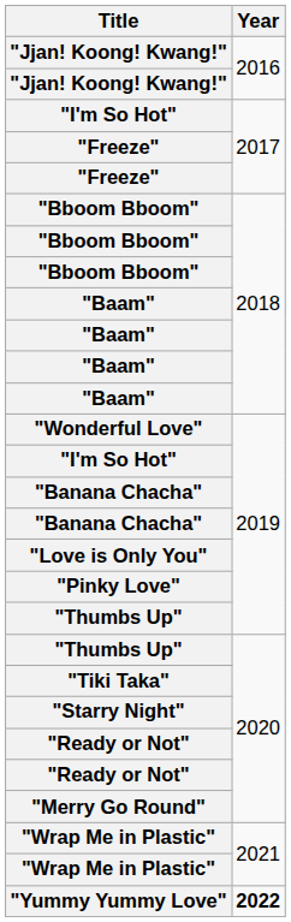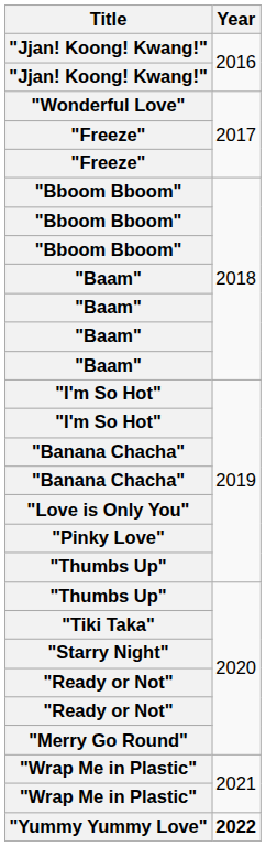row 4 | Title: "I'm So Hot" -> "Wonderful Love"
row 14 | Title: "Wonderful Love" -> "I'm So Hot"
